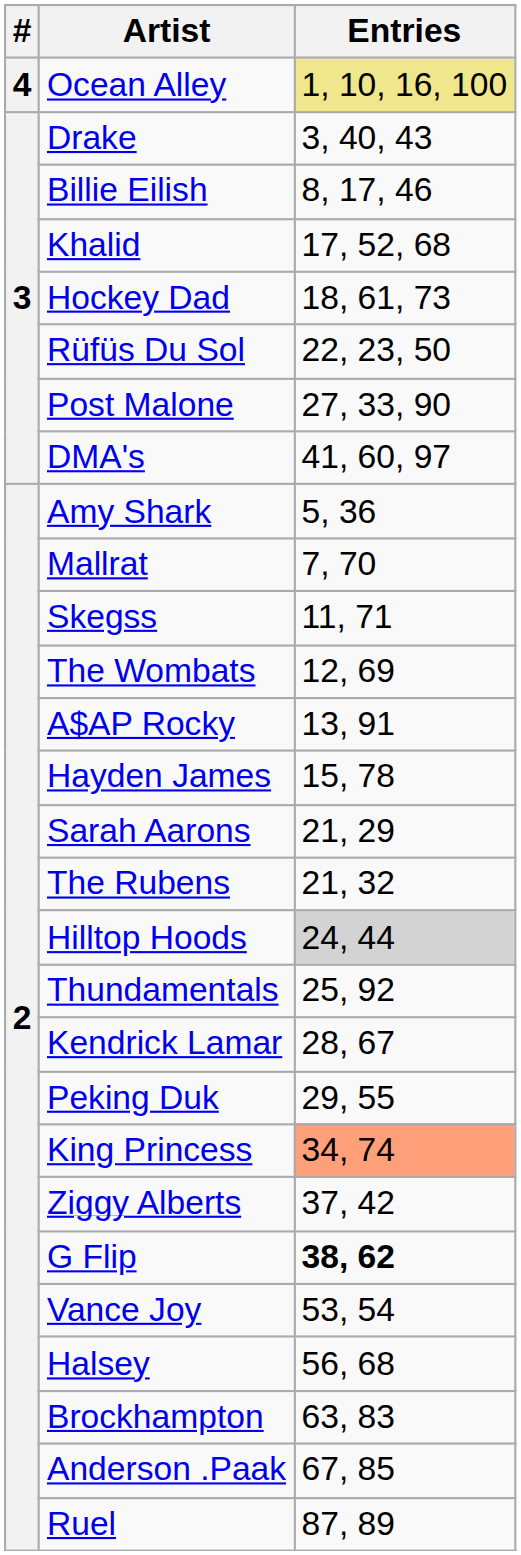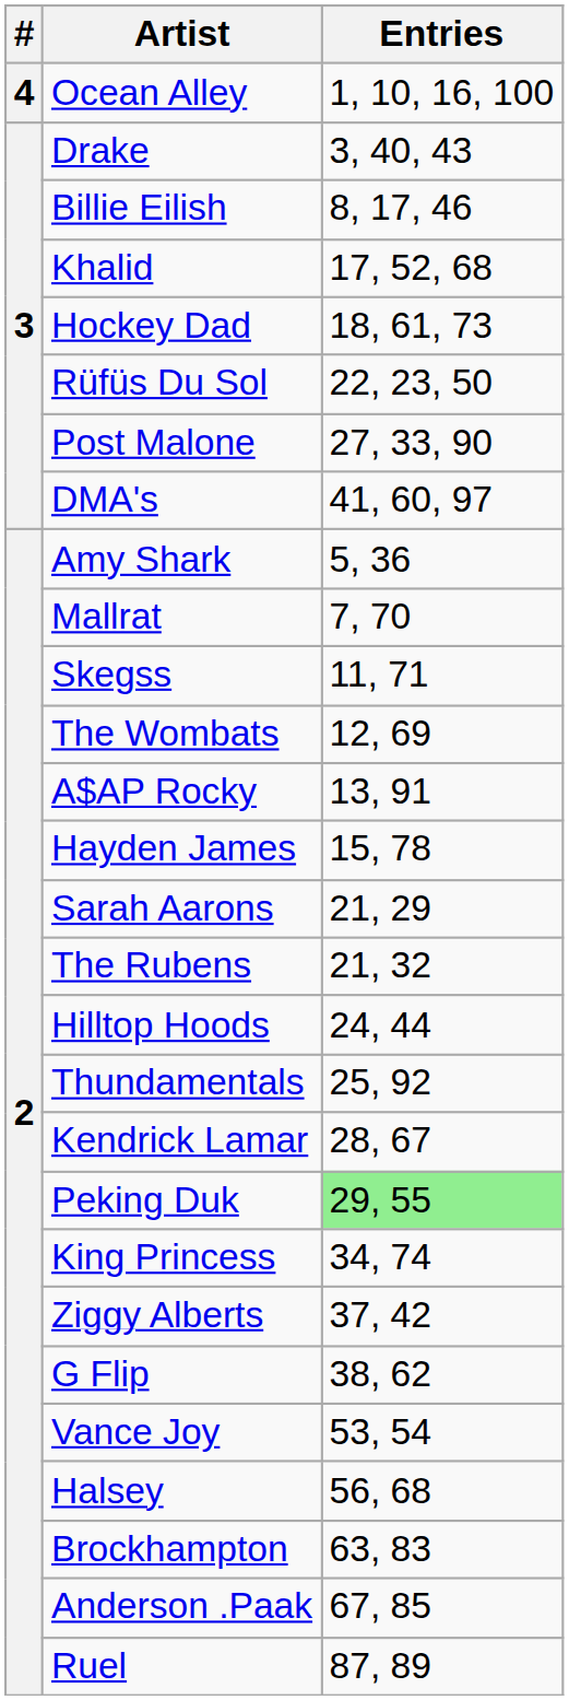Ocean Alley | Entries: khaki background -> no background
Hilltop Hoods | Entries: lightgrey background -> no background
Peking Duk | Entries: no background -> lightgreen background
King Princess | Entries: lightsalmon background -> no background
G Flip | Entries: bold -> normal
